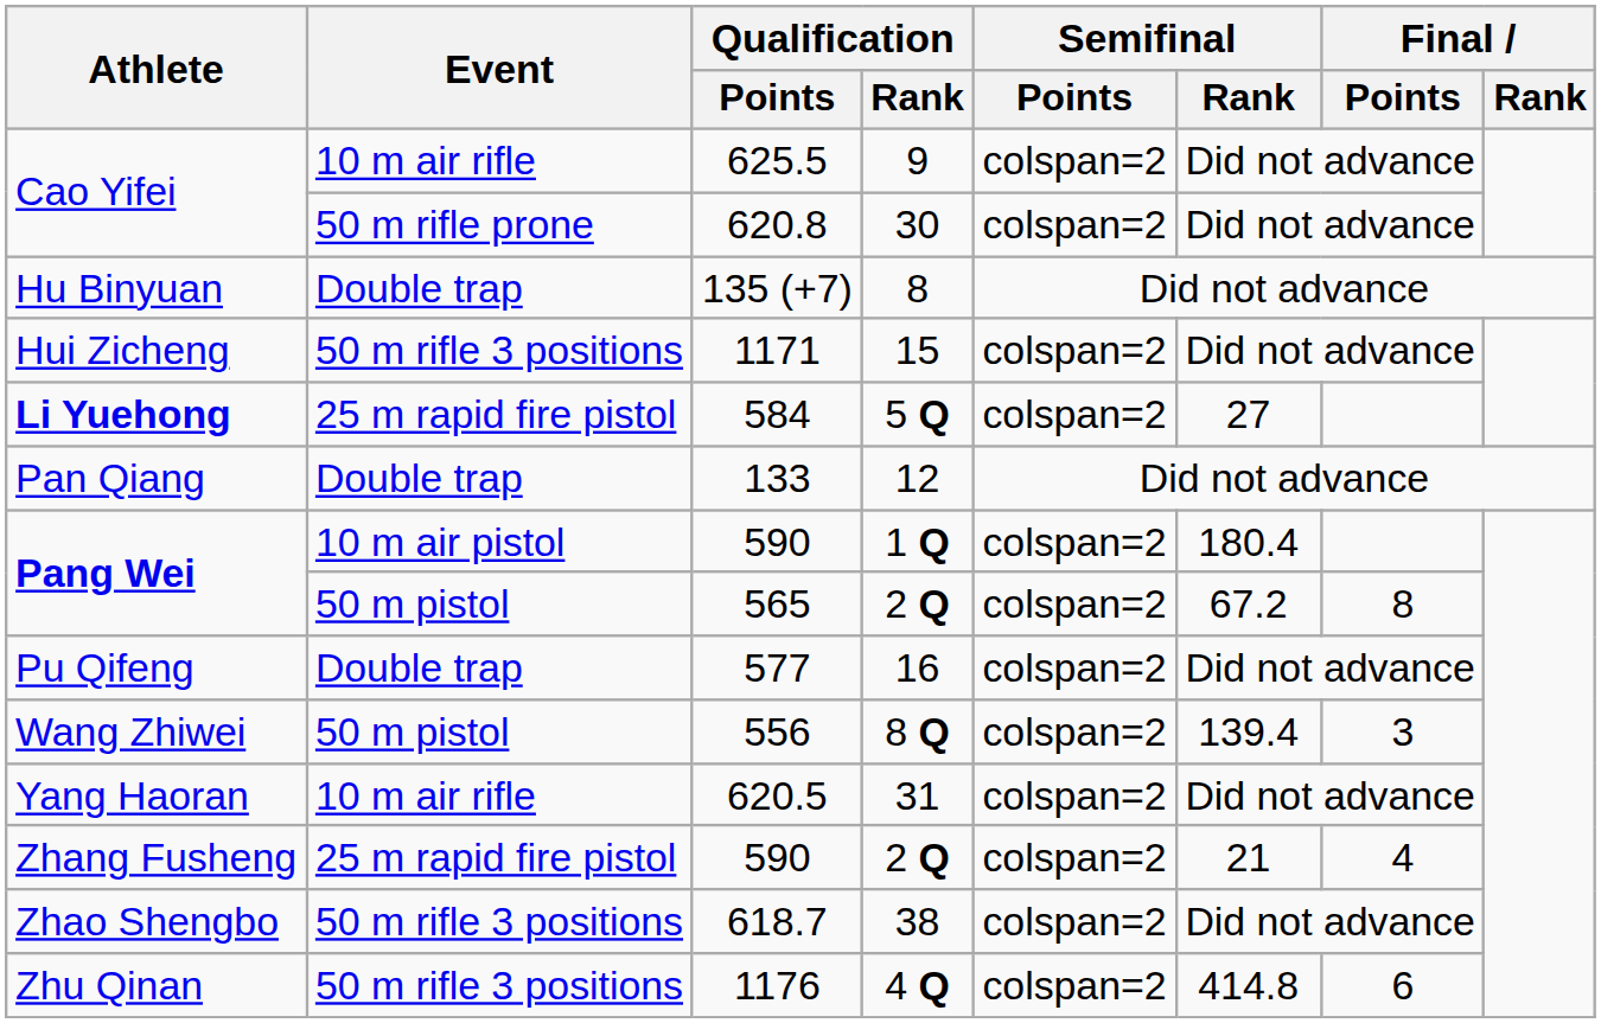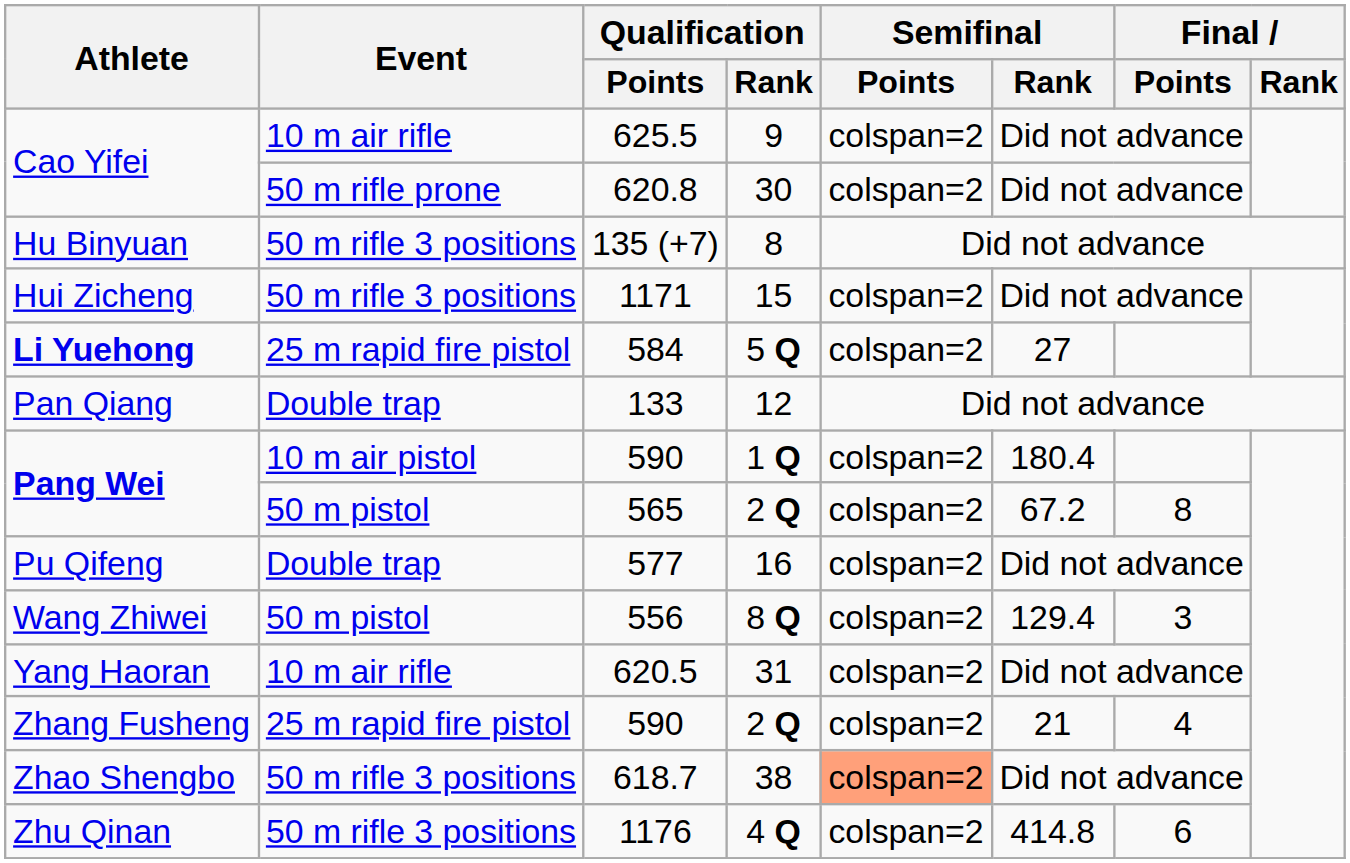135 (+7) | Event: Double trap -> 50 m rifle 3 positions
556 | Semifinal / Rank: 139.4 -> 129.4
618.7 | Semifinal / Points: no background -> lightsalmon background
